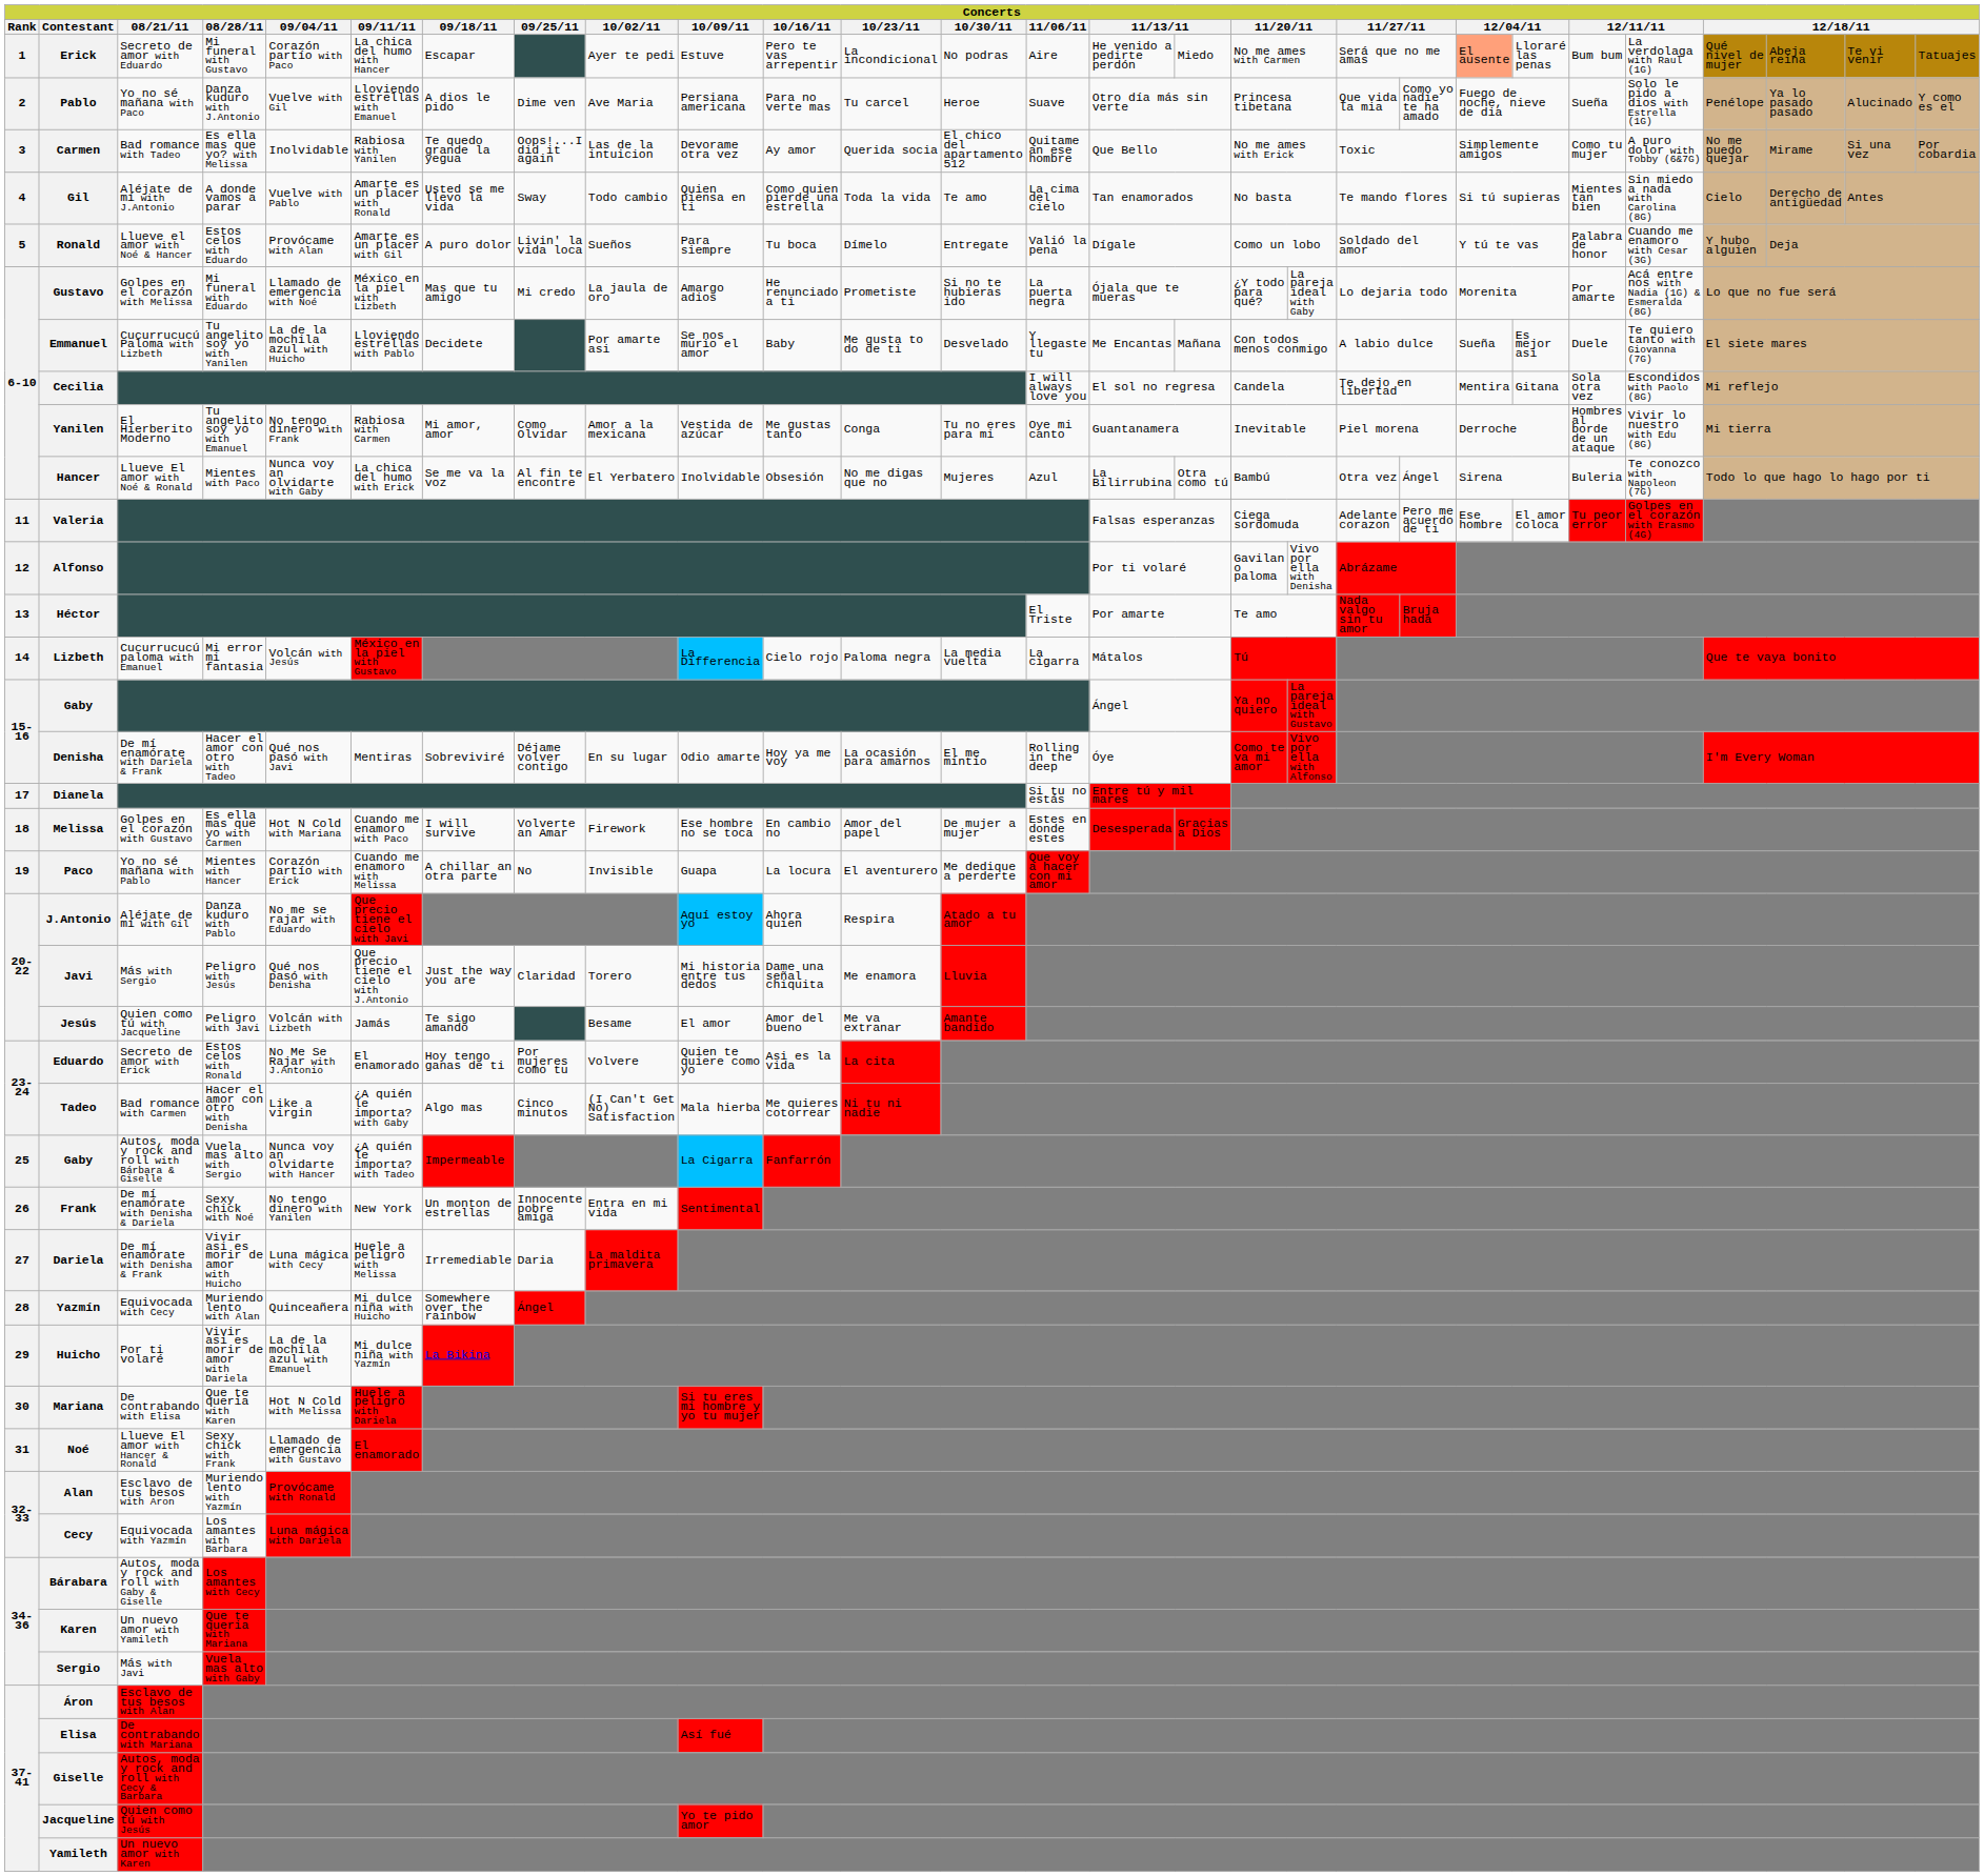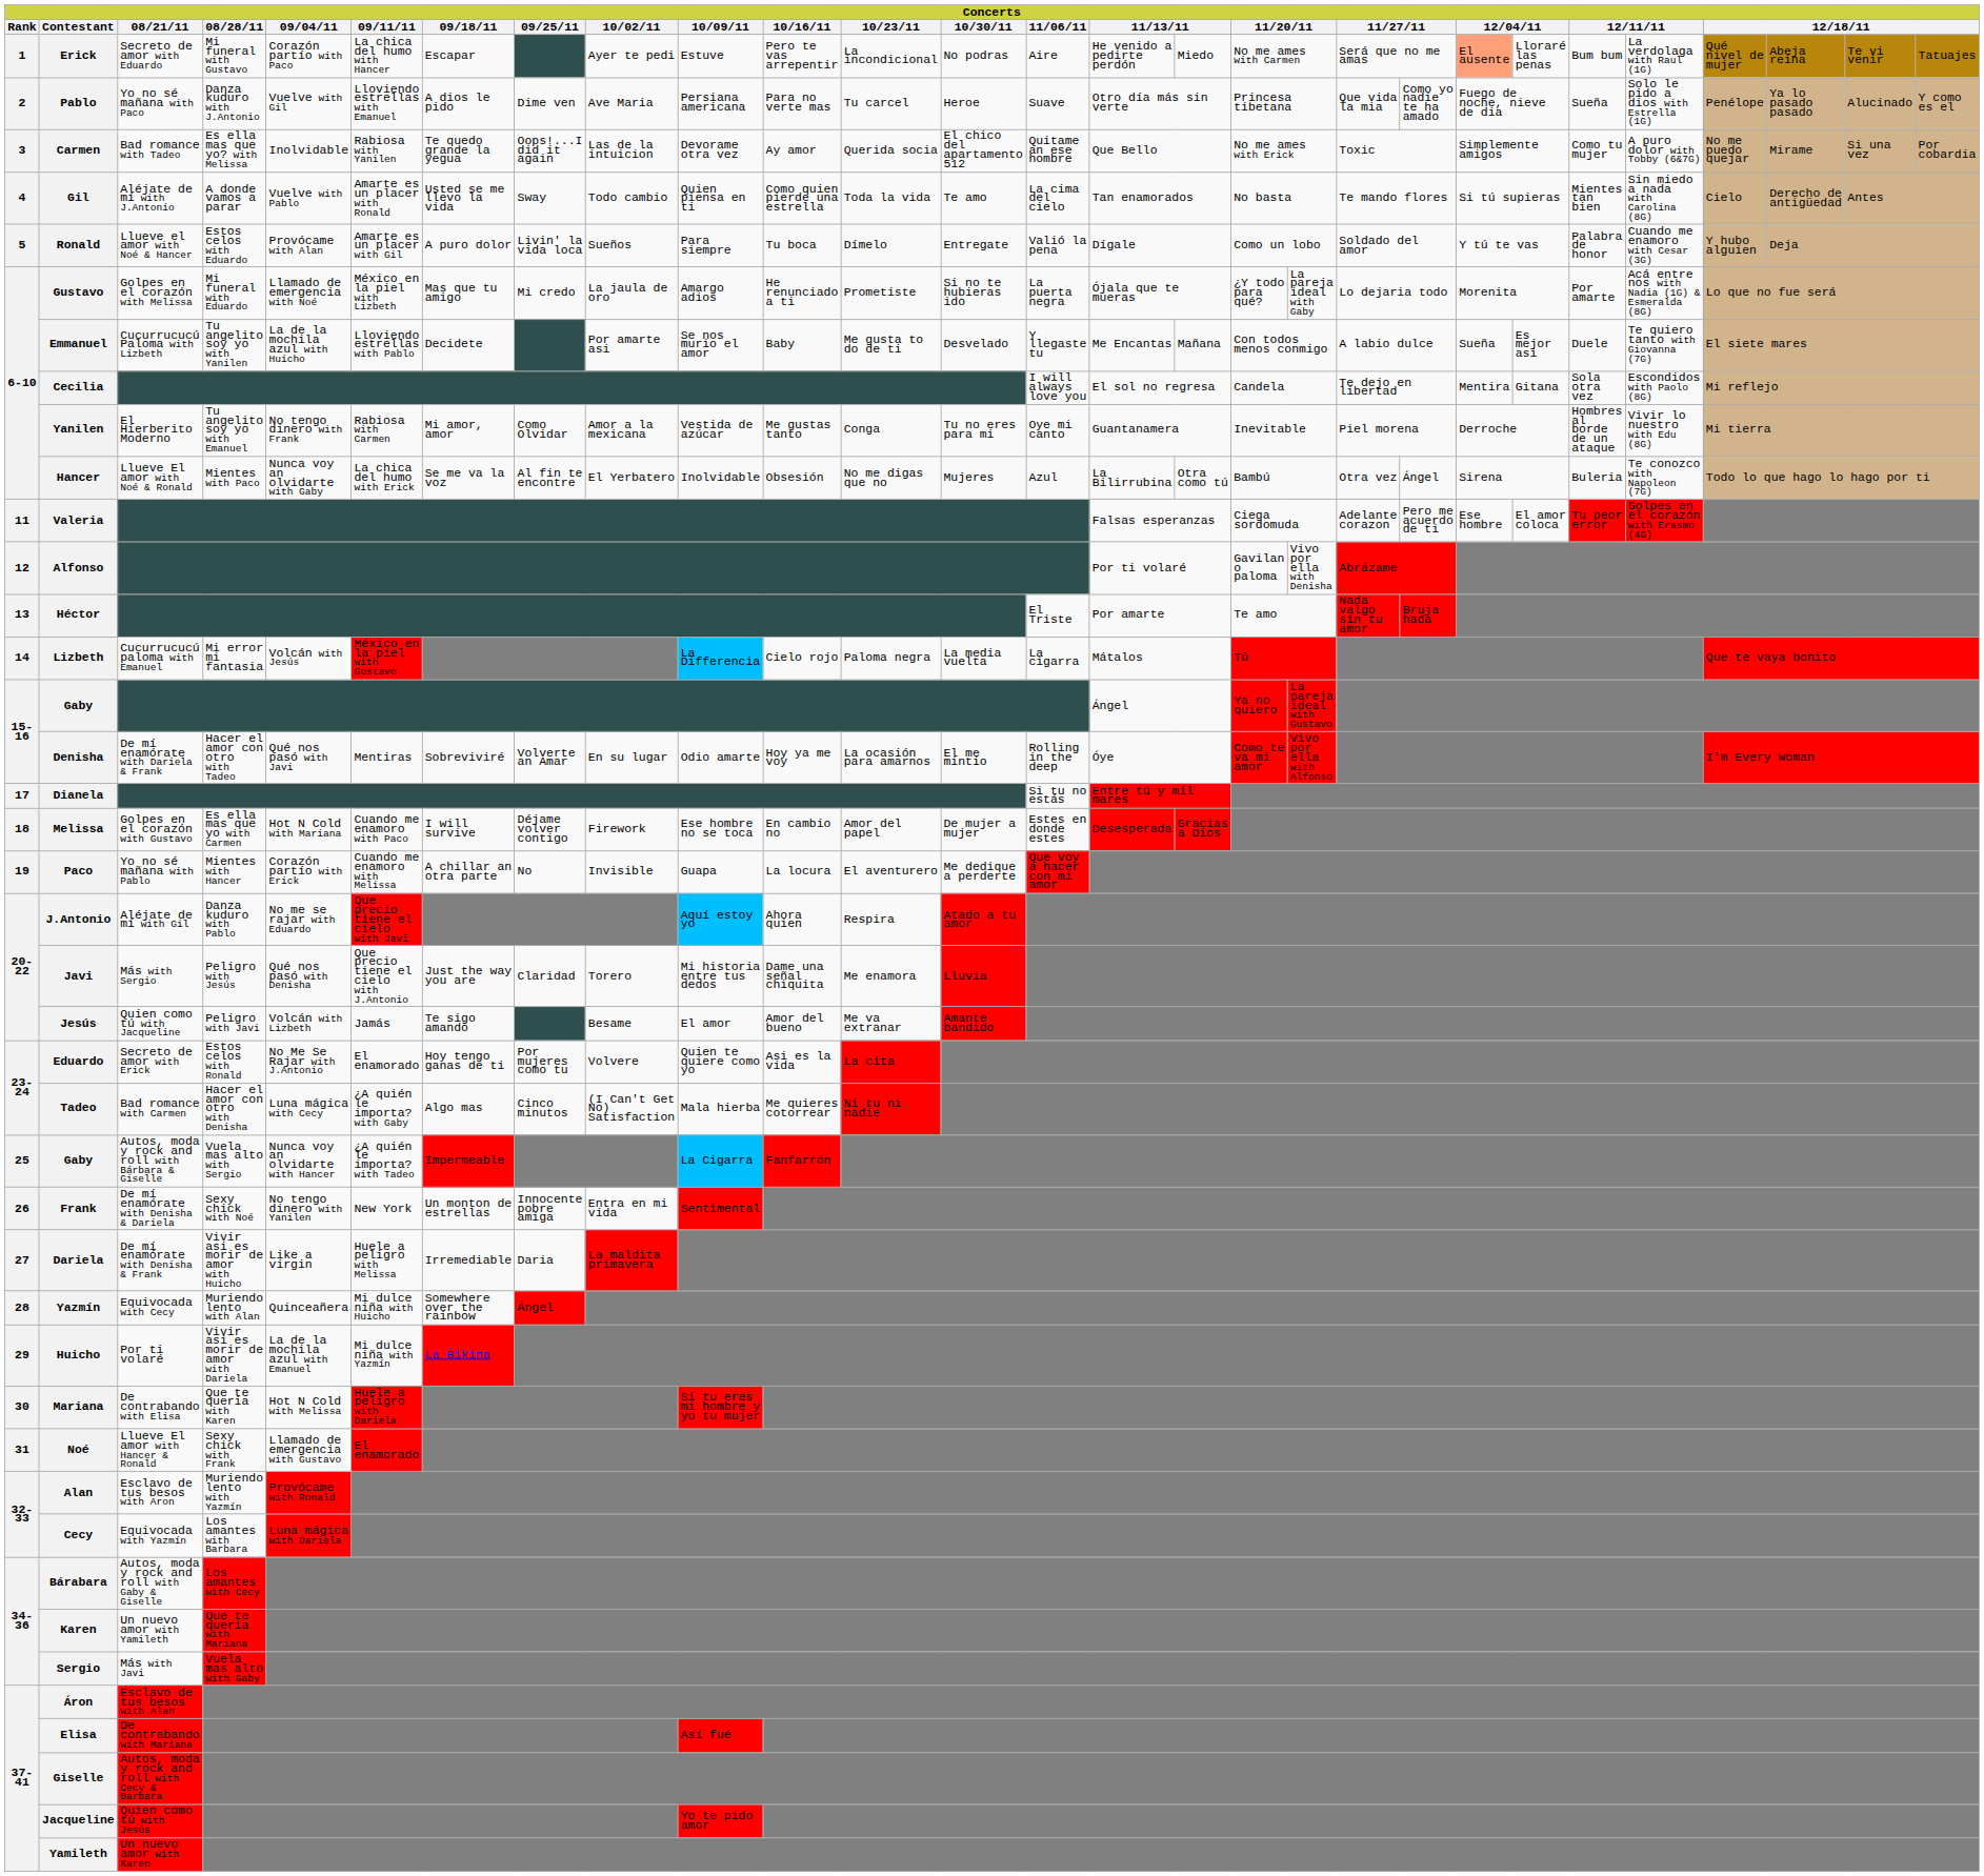Denisha | Concerts / 09/25/11: Déjame volver contigo -> Volverte an Amar
Melissa | Concerts / 09/25/11: Volverte an Amar -> Déjame volver contigo
Tadeo | Concerts / 09/04/11: Like a virgin -> Luna mágica with Cecy
Dariela | Concerts / 09/04/11: Luna mágica with Cecy -> Like a virgin
